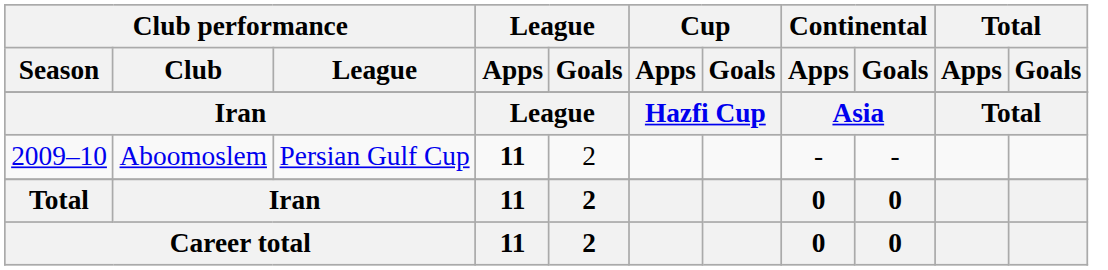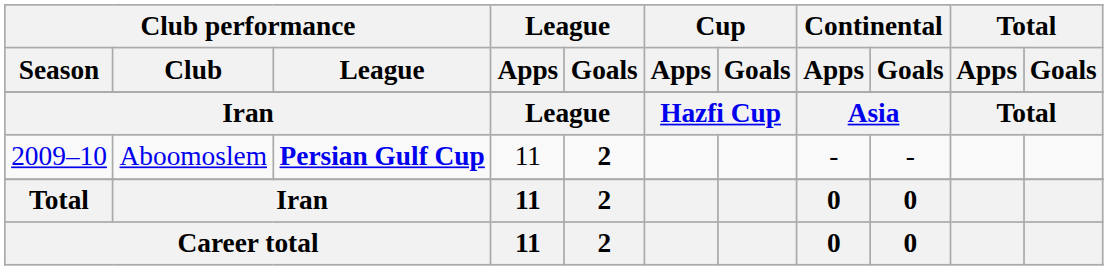Aboomoslem | Club performance / League: normal -> bold
Aboomoslem | League / Apps: bold -> normal
Aboomoslem | League / Goals: normal -> bold
